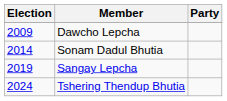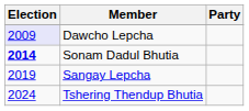Dawcho Lepcha | Election: no background -> lavender background
Sonam Dadul Bhutia | Election: normal -> bold
